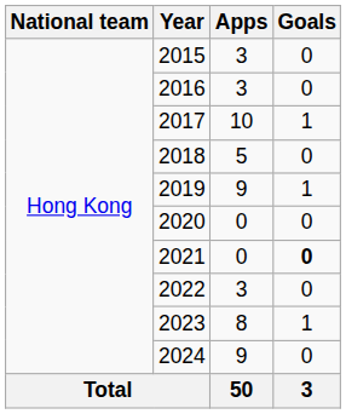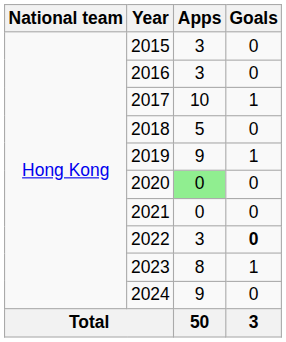2020 | Apps: no background -> lightgreen background
2021 | Goals: bold -> normal
2022 | Goals: normal -> bold
